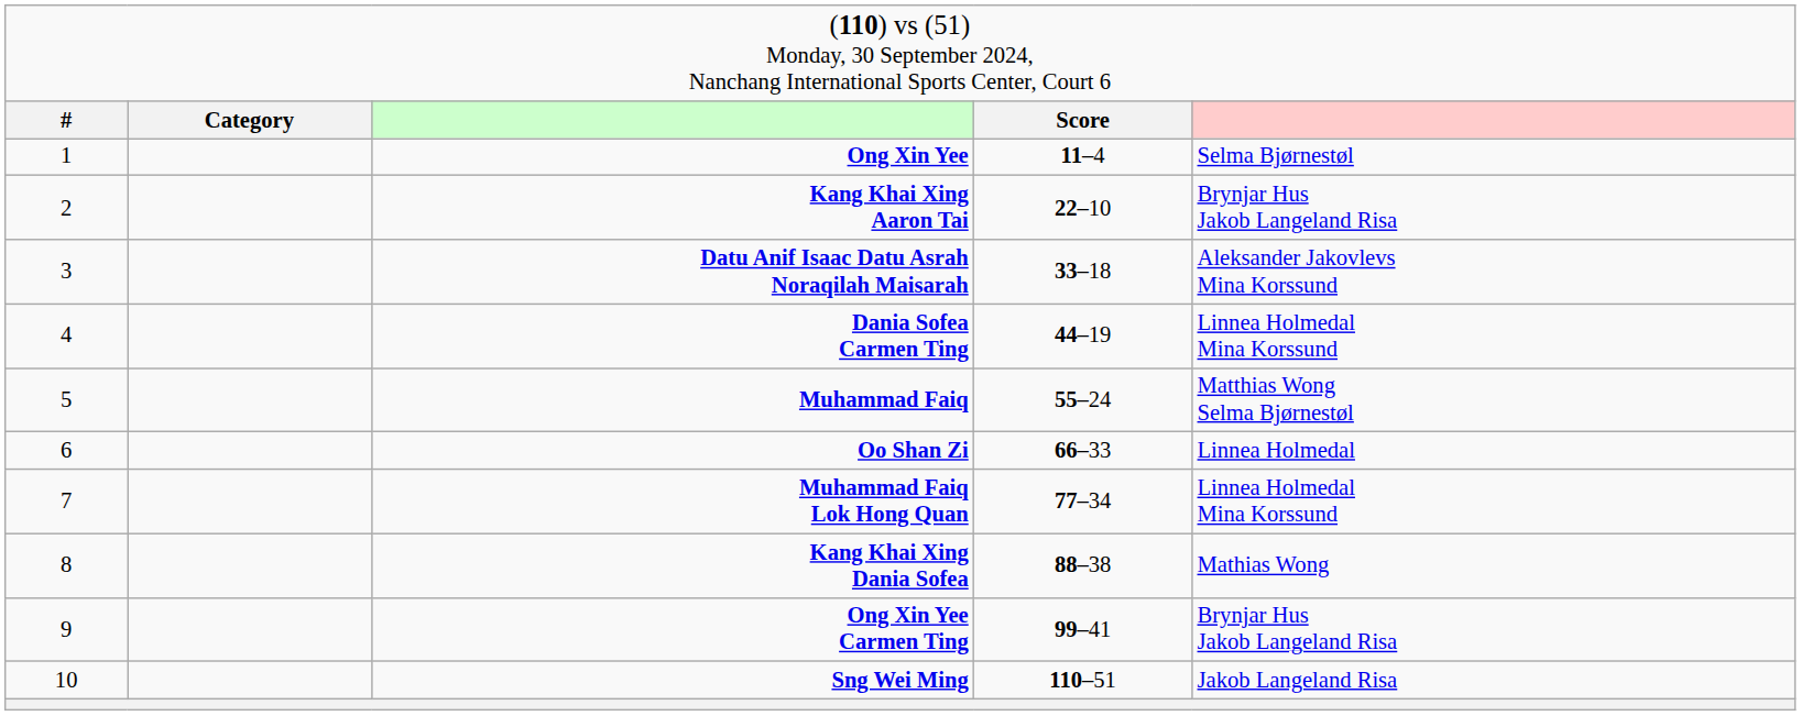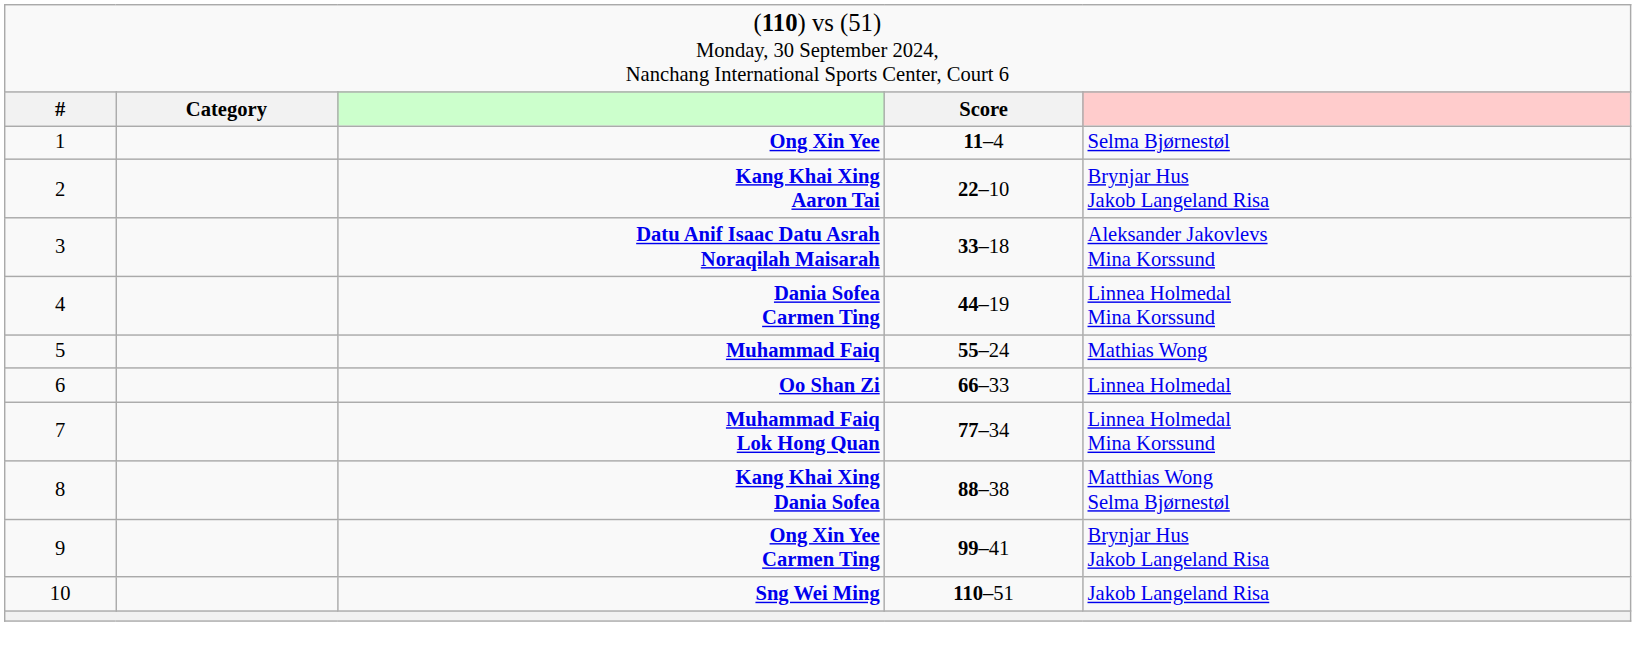Muhammad Faiq | column 5: Matthias Wong Selma Bjørnestøl -> Mathias Wong
Kang Khai Xing Dania Sofea | column 5: Mathias Wong -> Matthias Wong Selma Bjørnestøl
